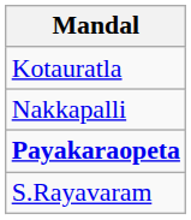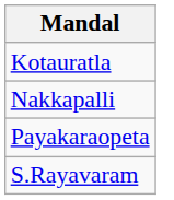row 4 | column 1: bold -> normal
